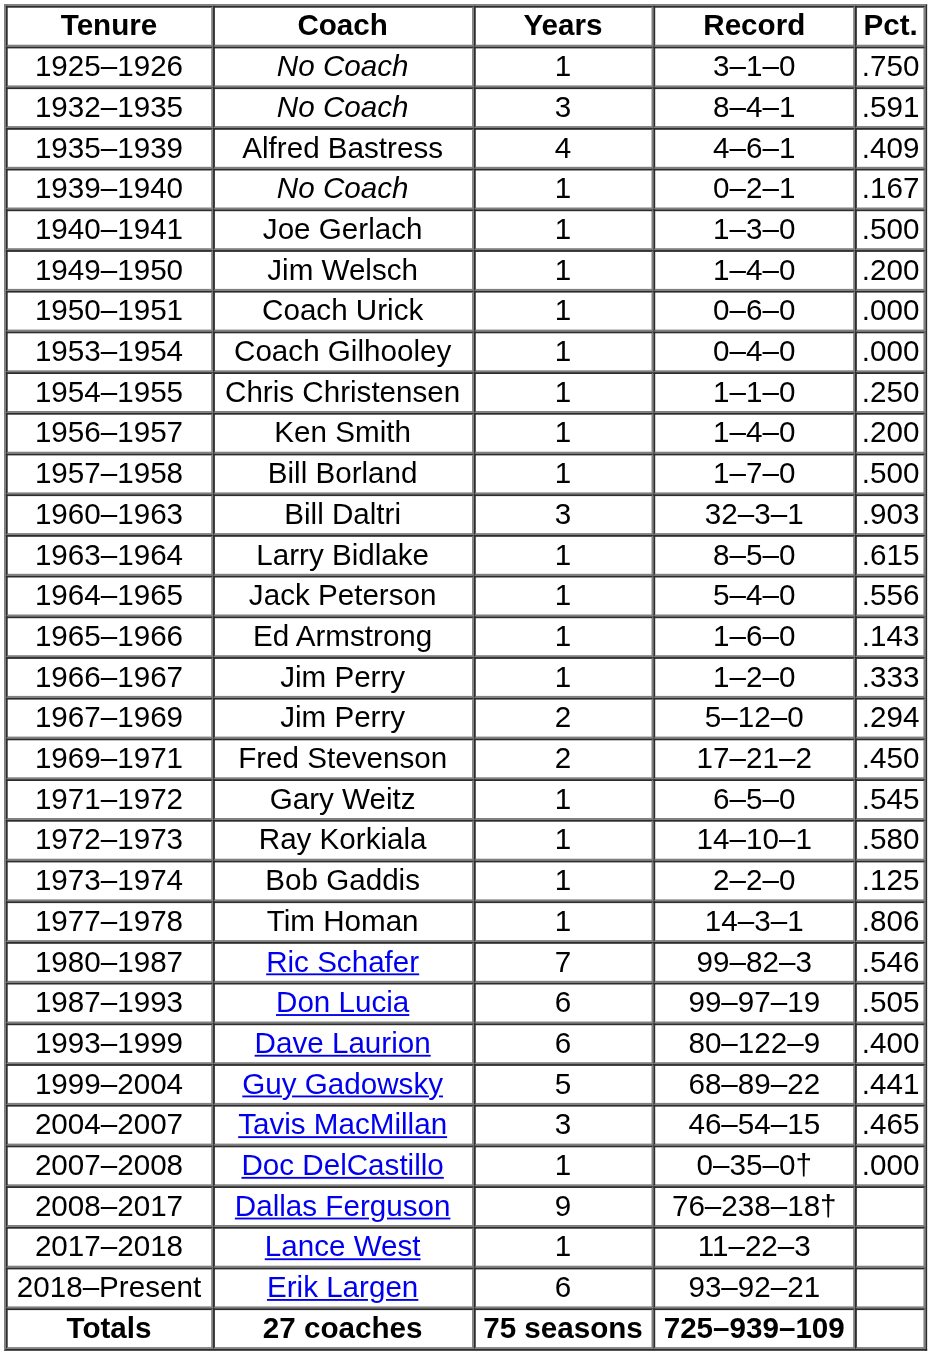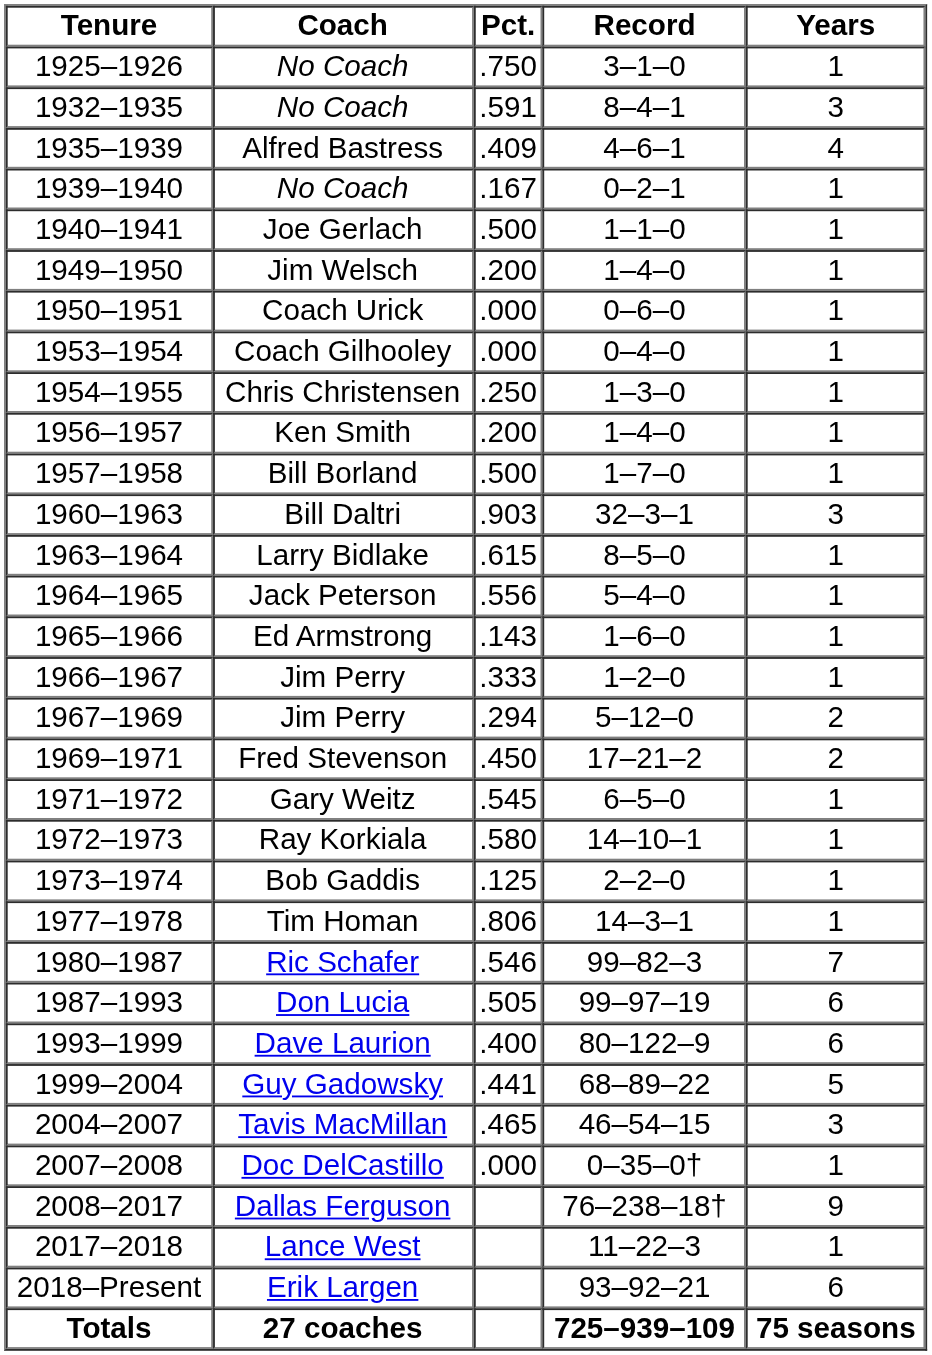columns swapped: Years <-> Pct.
Joe Gerlach | Record: 1–3–0 -> 1–1–0
Chris Christensen | Record: 1–1–0 -> 1–3–0
